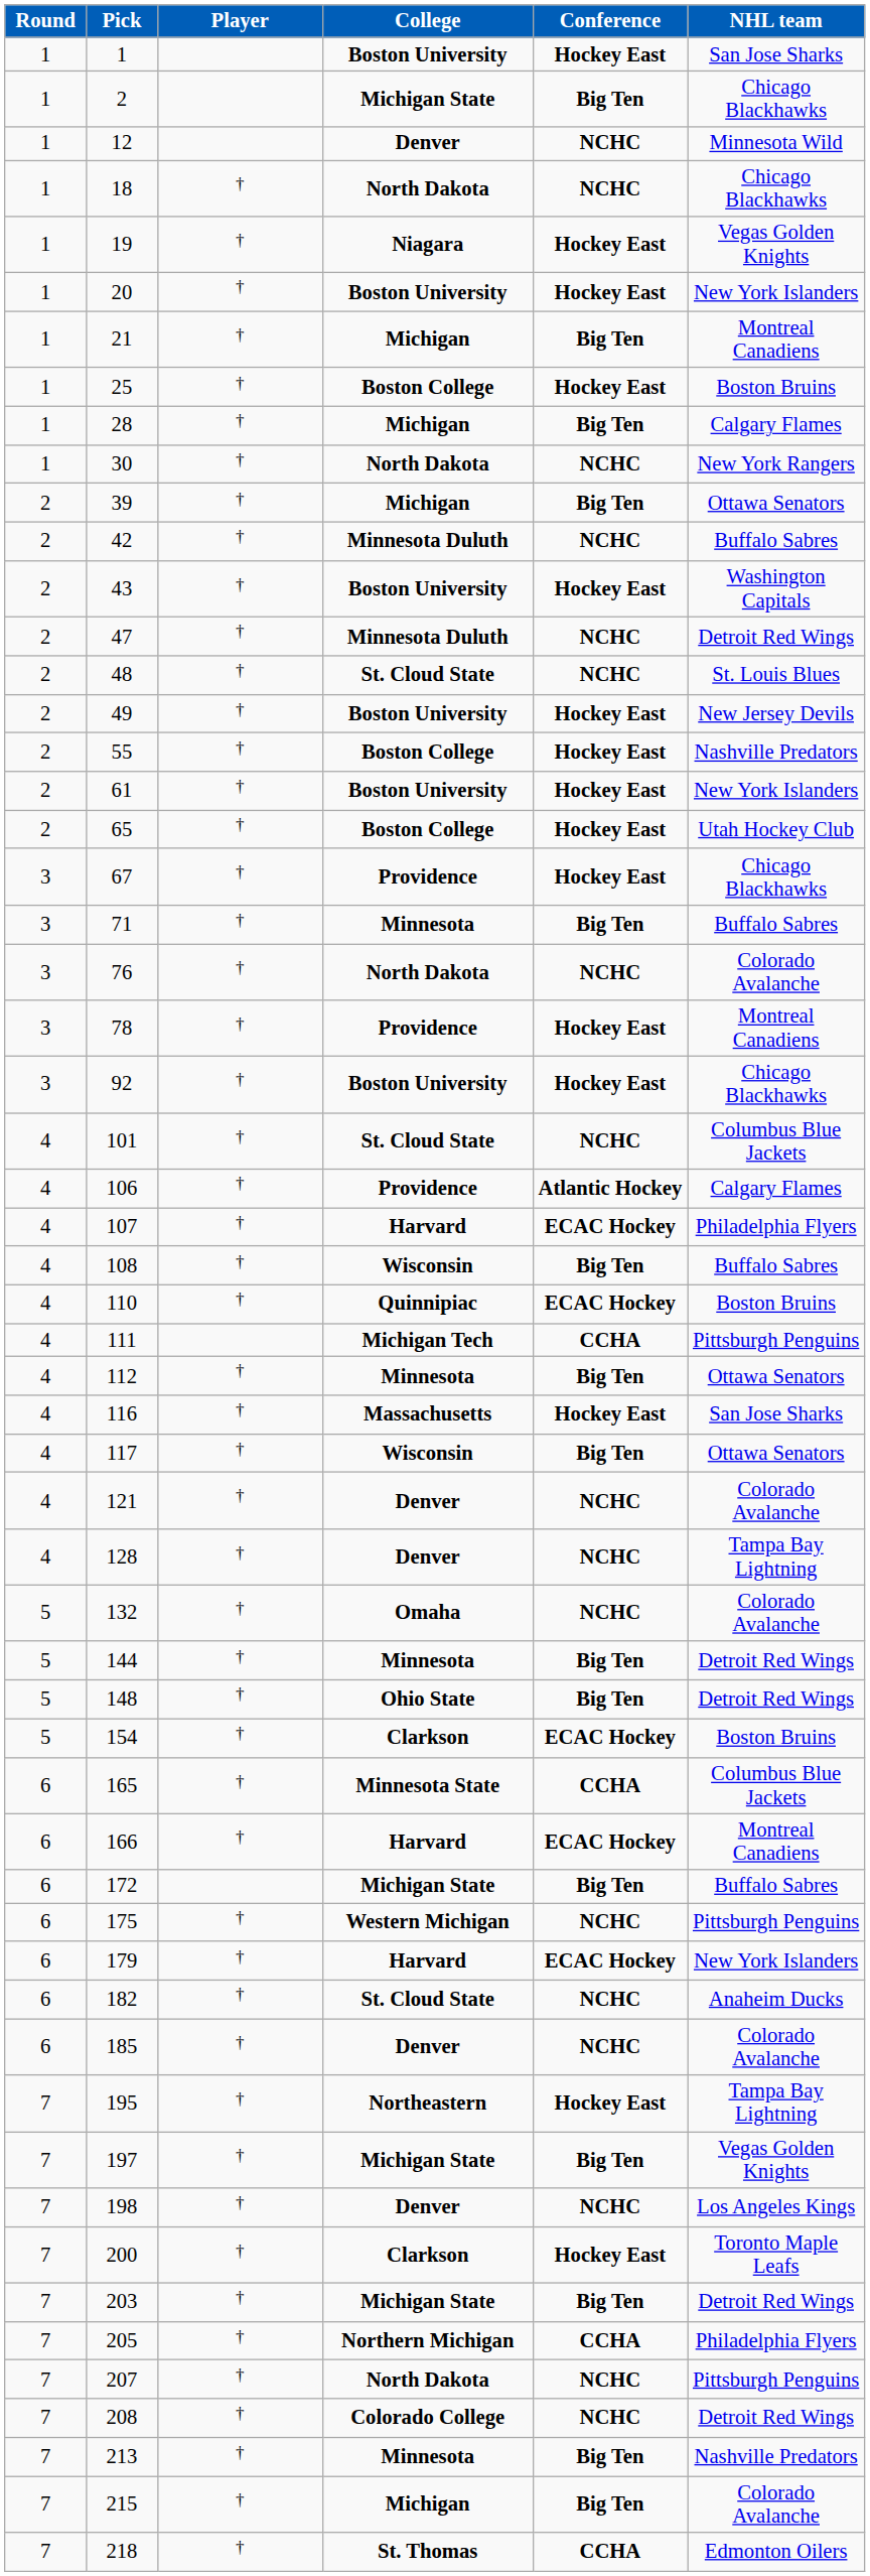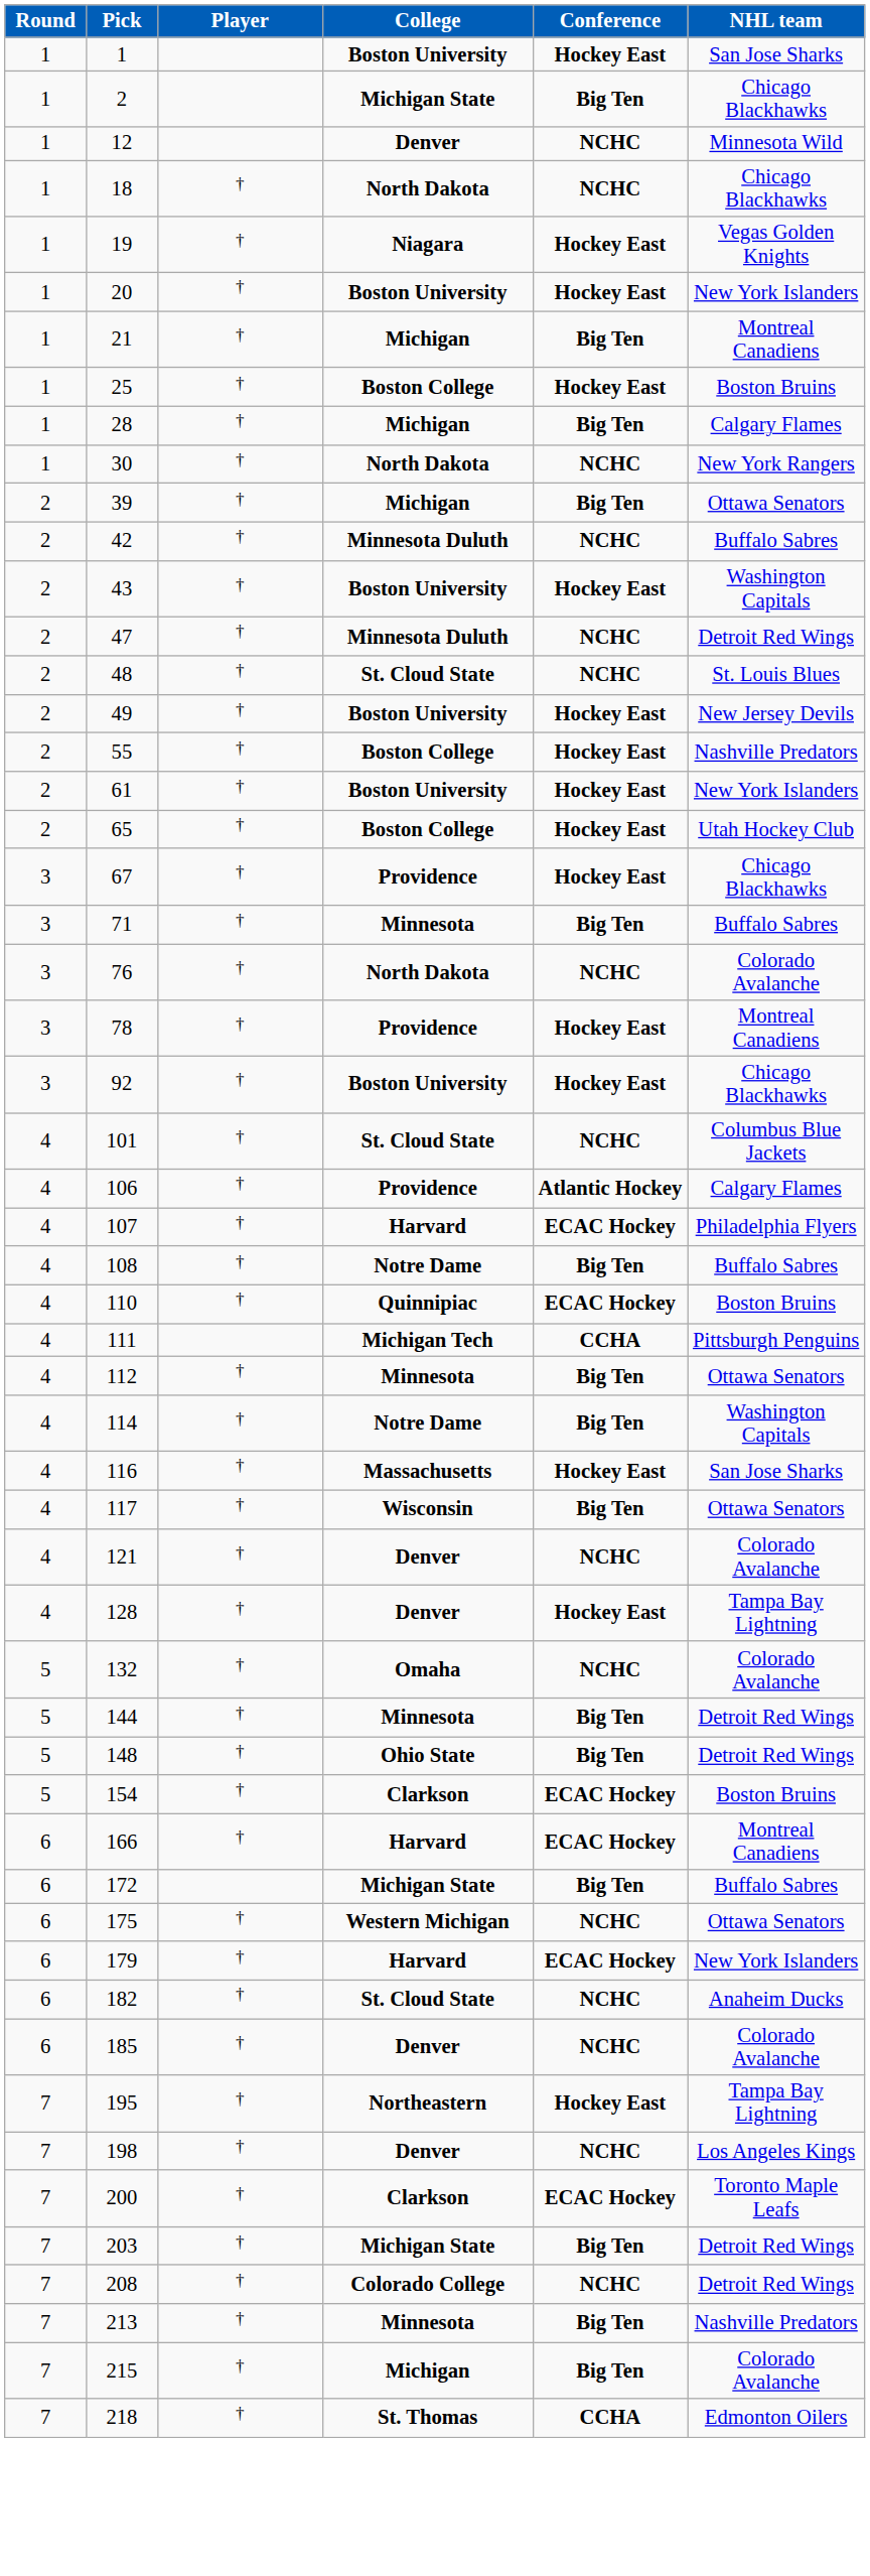108 | College: Wisconsin -> Notre Dame
+ row: 4 | 114 | † | Notre Dame | Big Ten | Washington Capitals
128 | Conference: NCHC -> Hockey East
- row: 6 | 165 | † | Minnesota State | CCHA | Columbus Blue Jackets
175 | NHL team: Pittsburgh Penguins -> Ottawa Senators
- row: 7 | 197 | † | Michigan State | Big Ten | Vegas Golden Knights
200 | Conference: Hockey East -> ECAC Hockey
- row: 7 | 205 | † | Northern Michigan | CCHA | Philadelphia Flyers
- row: 7 | 207 | † | North Dakota | NCHC | Pittsburgh Penguins
